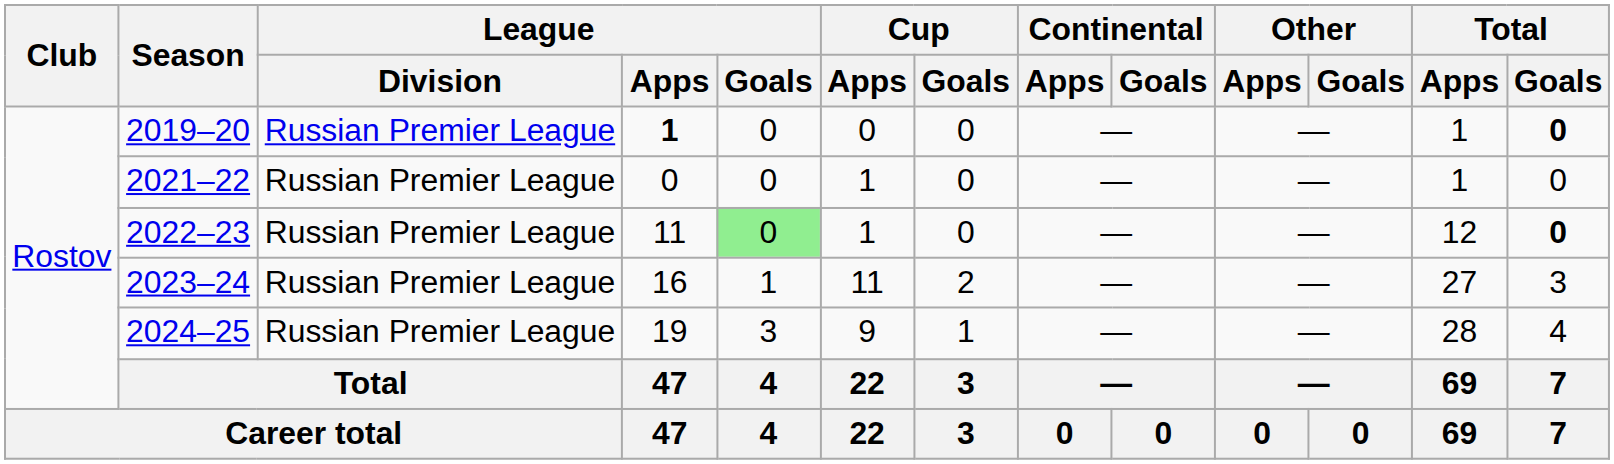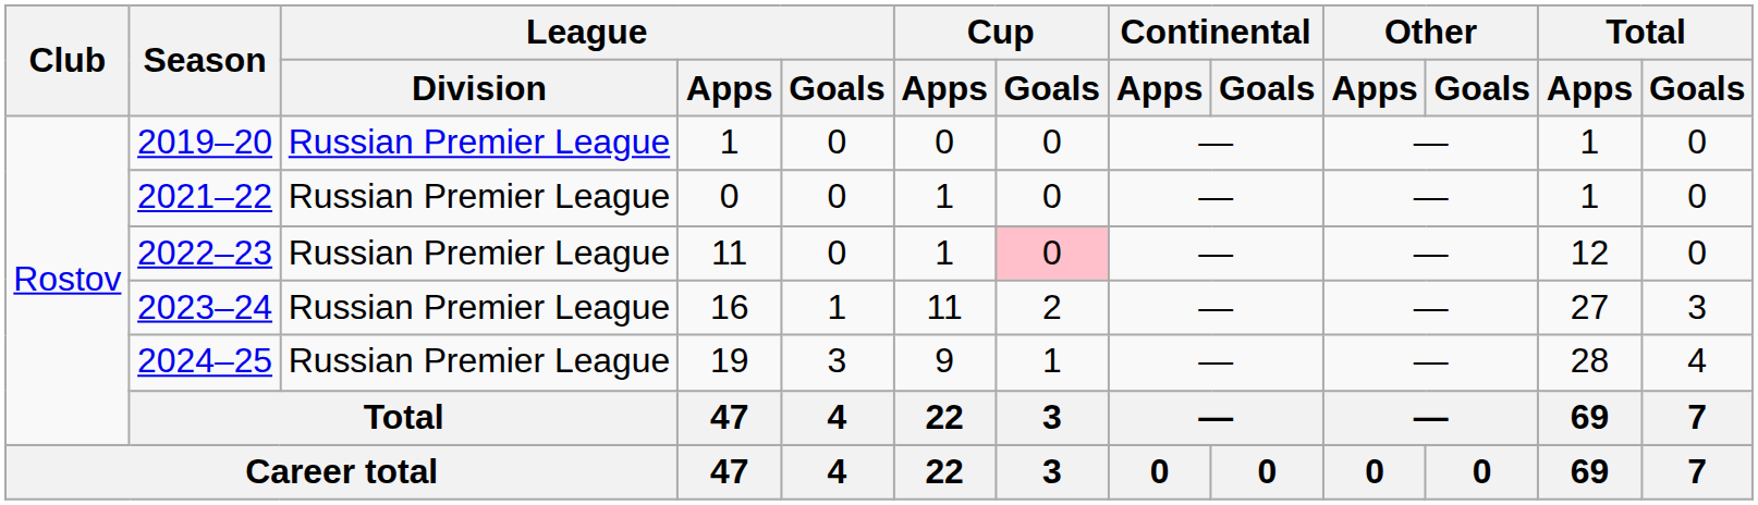2019–20 | League / Apps: bold -> normal
2019–20 | Total / Goals: bold -> normal
2022–23 | League / Goals: lightgreen background -> no background
2022–23 | Cup / Goals: no background -> pink background
2022–23 | Total / Goals: bold -> normal
